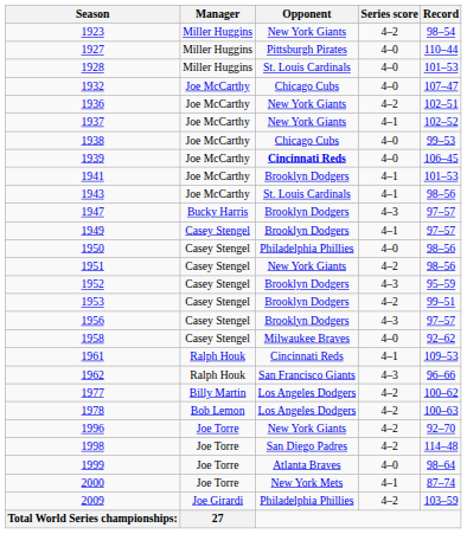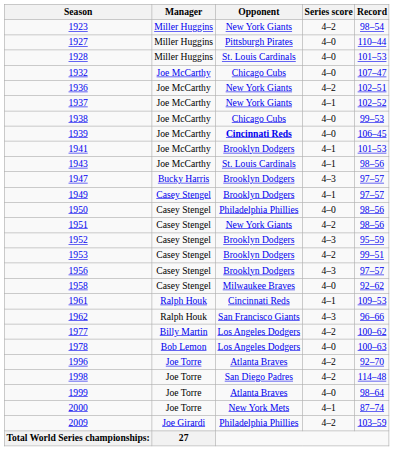1978 | Series score: 4–2 -> 4–0
1996 | Opponent: New York Giants -> Atlanta Braves
